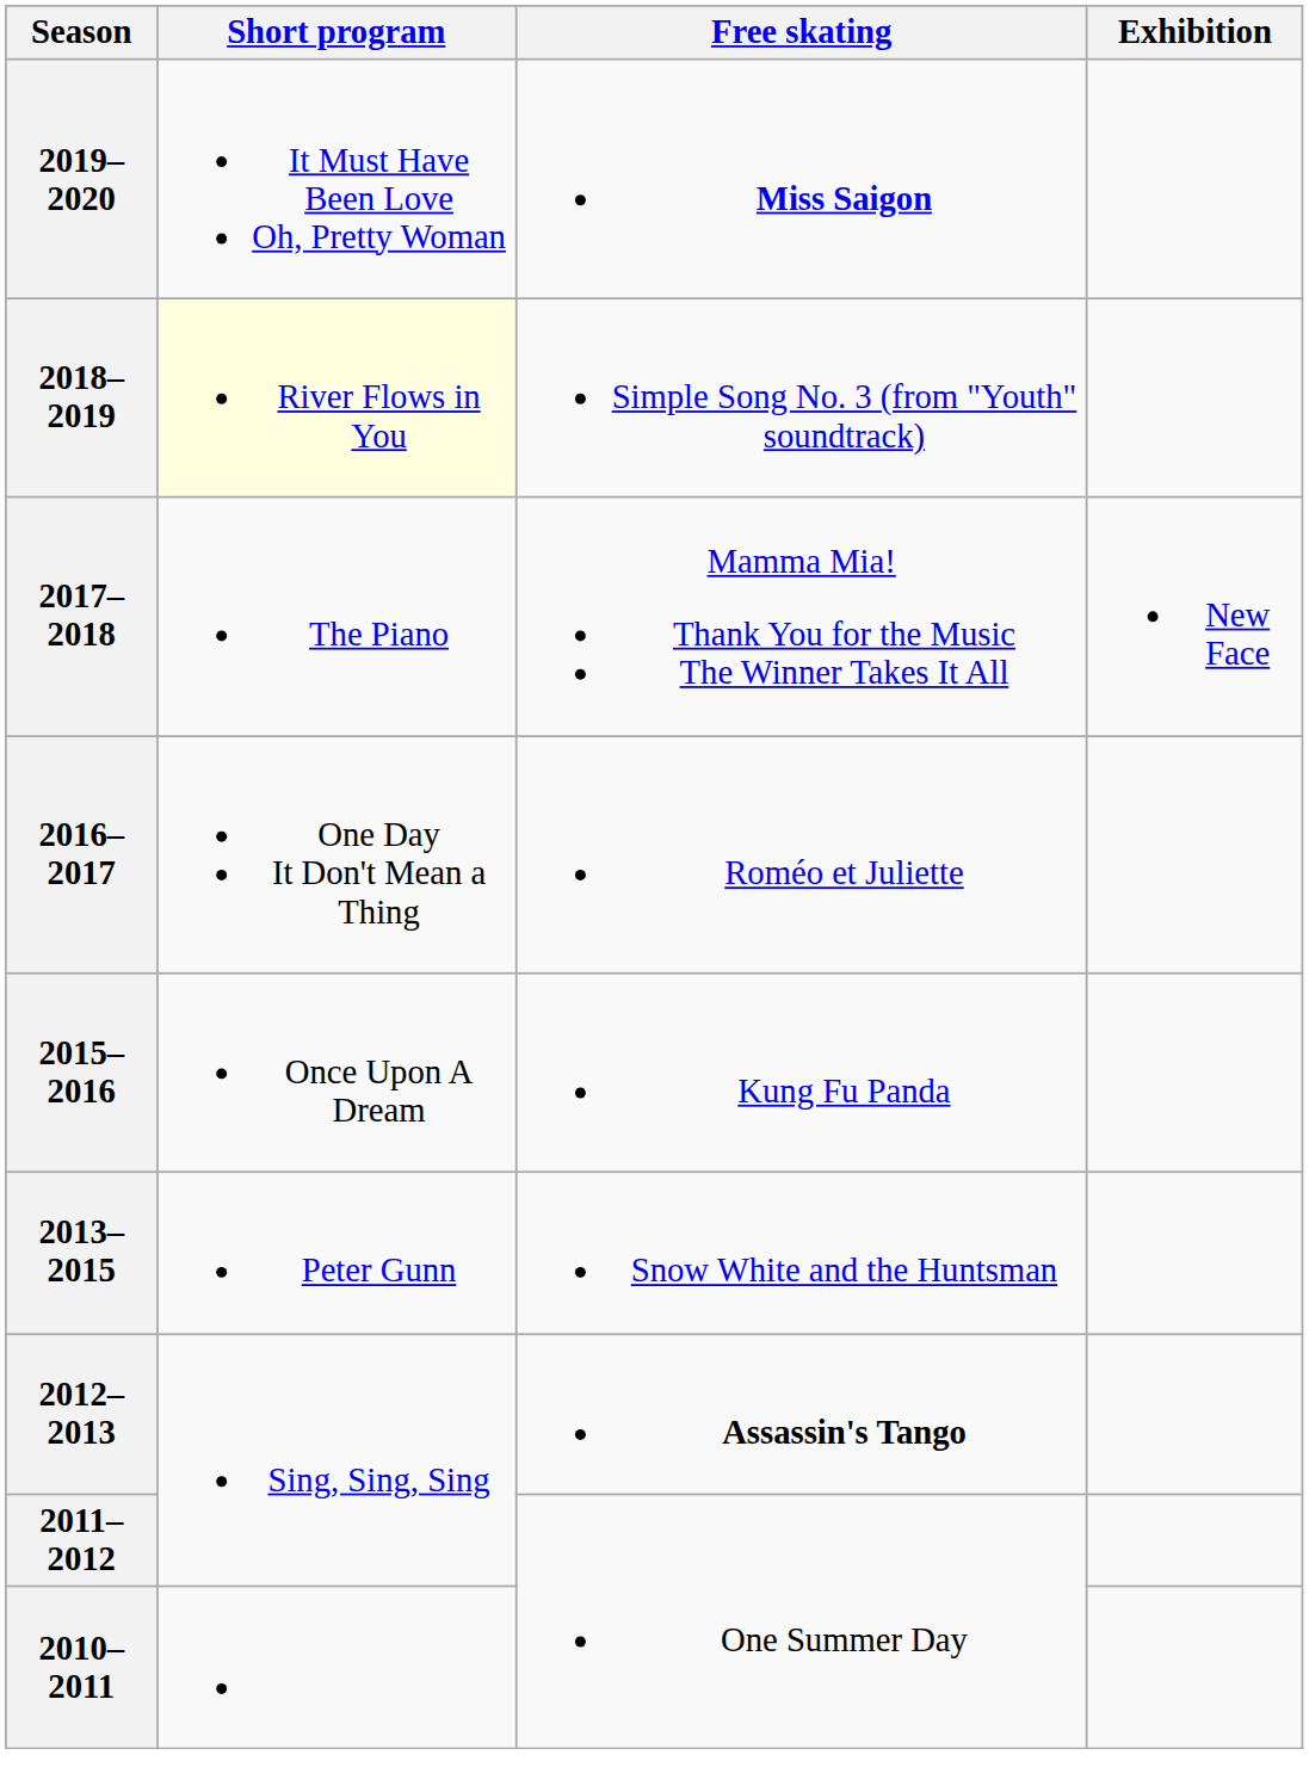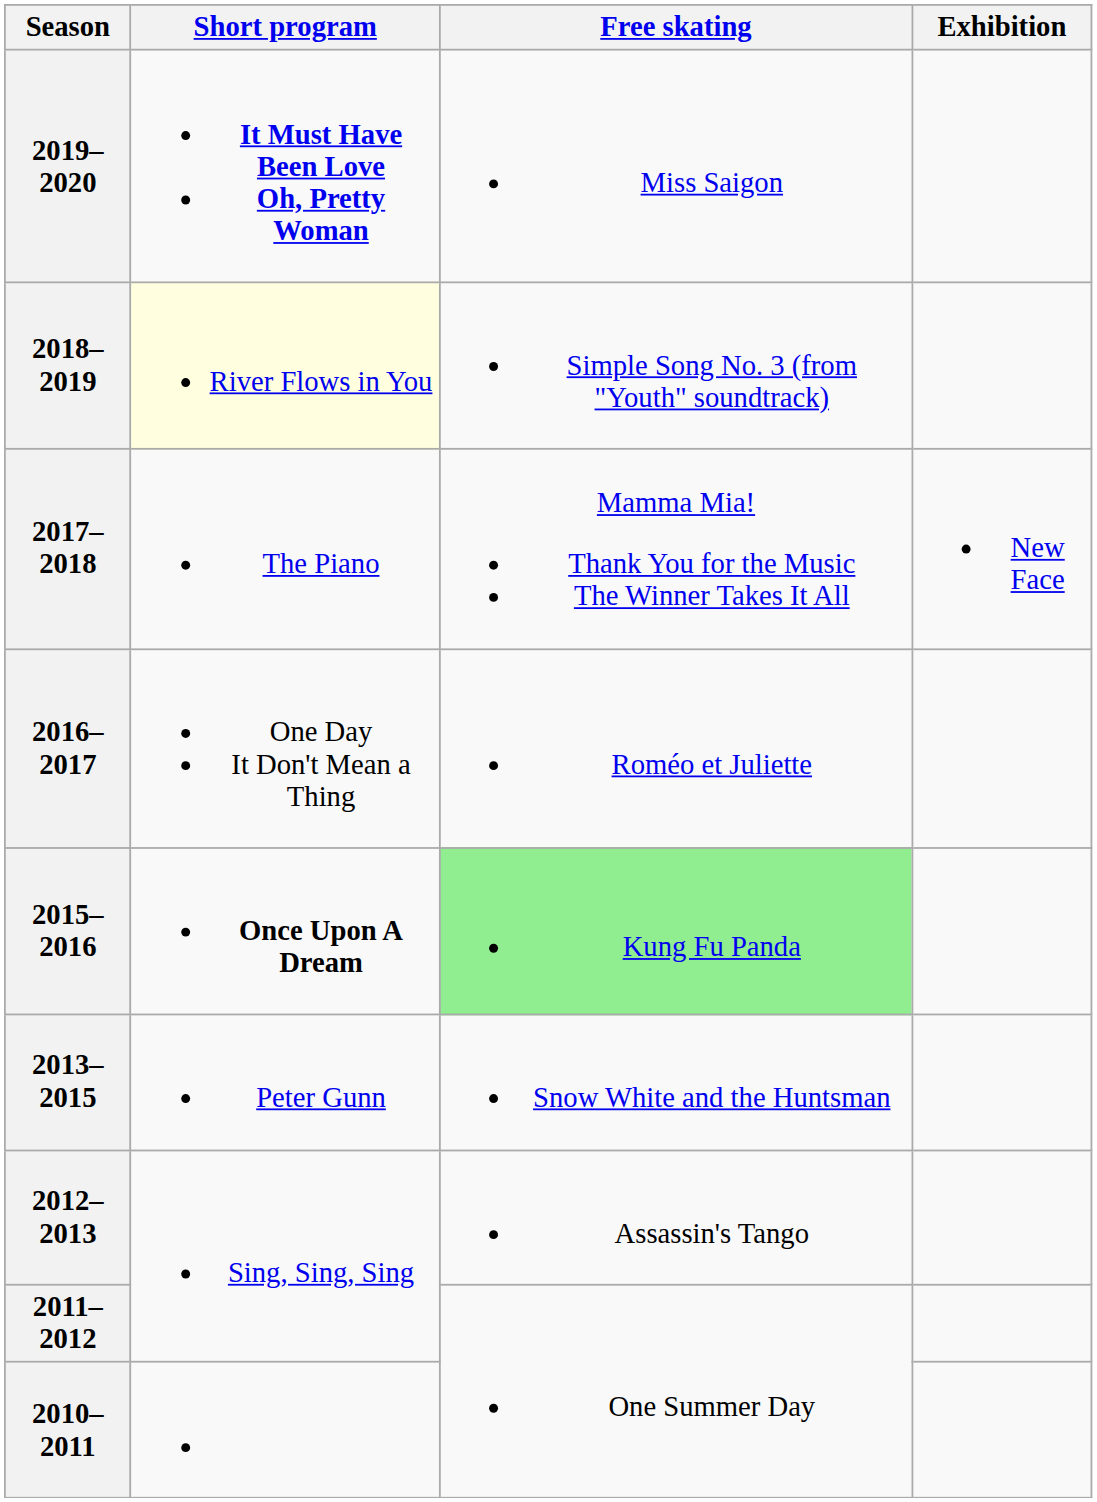2019–2020 | Short program: normal -> bold
2019–2020 | Free skating: bold -> normal
2015–2016 | Short program: normal -> bold
2015–2016 | Free skating: no background -> lightgreen background
2012–2013 | Free skating: bold -> normal
